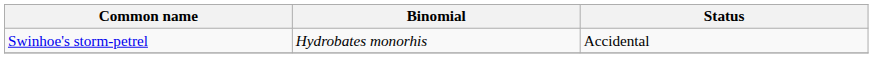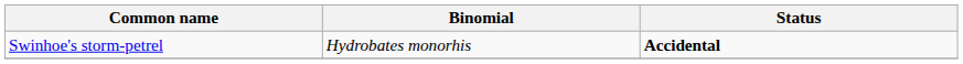Swinhoe's storm-petrel | Status: normal -> bold
